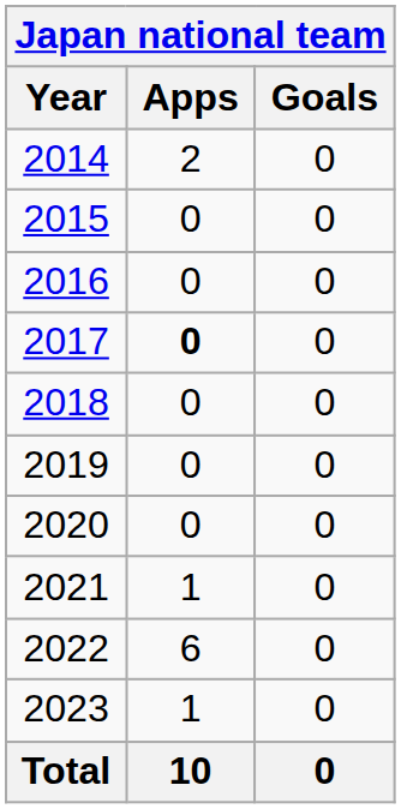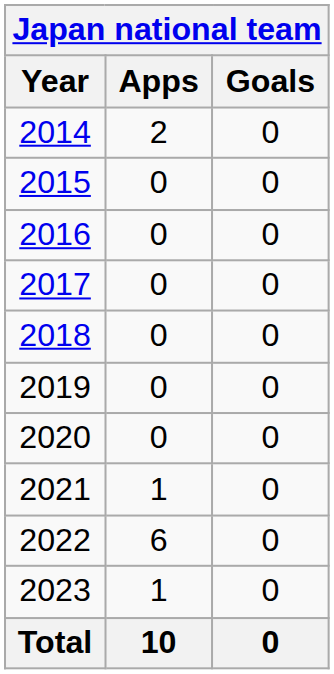2017 | Apps: bold -> normal
